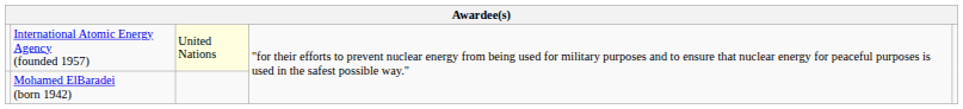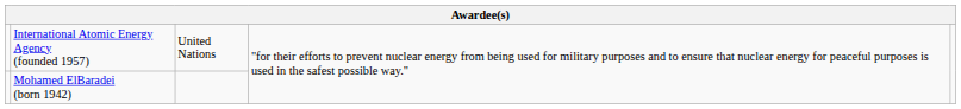International Atomic Energy Agency (founded 1957) | column 3: lightyellow background -> no background
